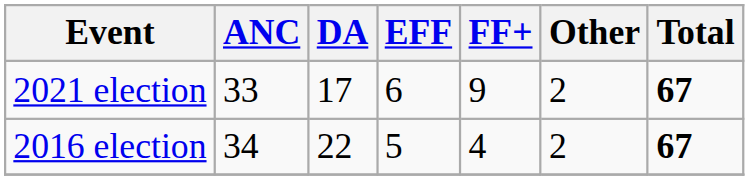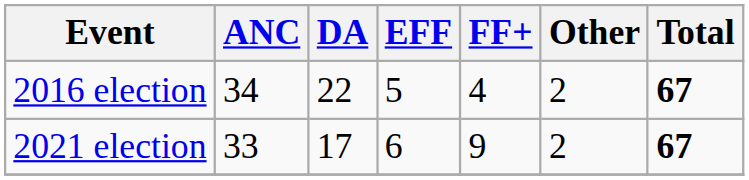rows swapped: 2016 election <-> 2021 election
